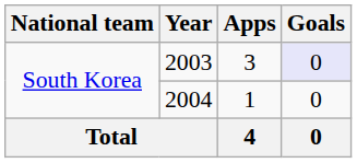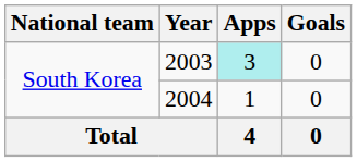2003 | Apps: no background -> paleturquoise background
2003 | Goals: lavender background -> no background
